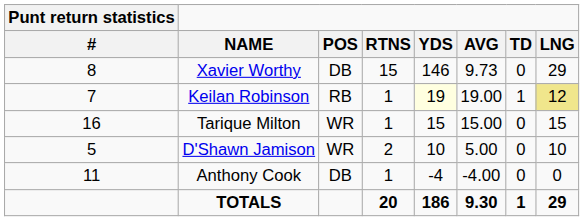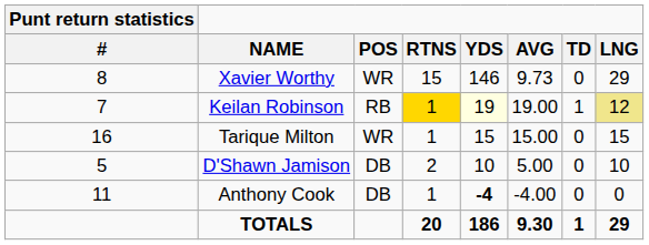Xavier Worthy | POS: DB -> WR
Keilan Robinson | RTNS: no background -> gold background
D'Shawn Jamison | POS: WR -> DB
Anthony Cook | YDS: normal -> bold
